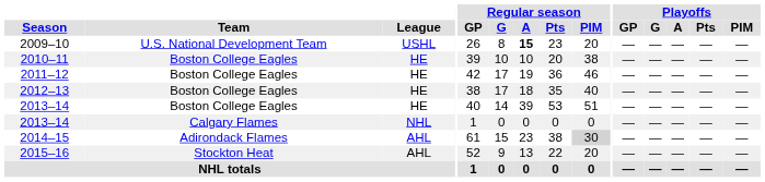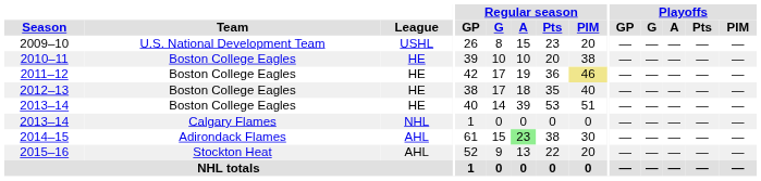2009–10 | Regular season / A: bold -> normal
2011–12 | Regular season / PIM: no background -> khaki background
2014–15 | Regular season / A: no background -> lightgreen background
2014–15 | Regular season / PIM: lightgrey background -> no background
